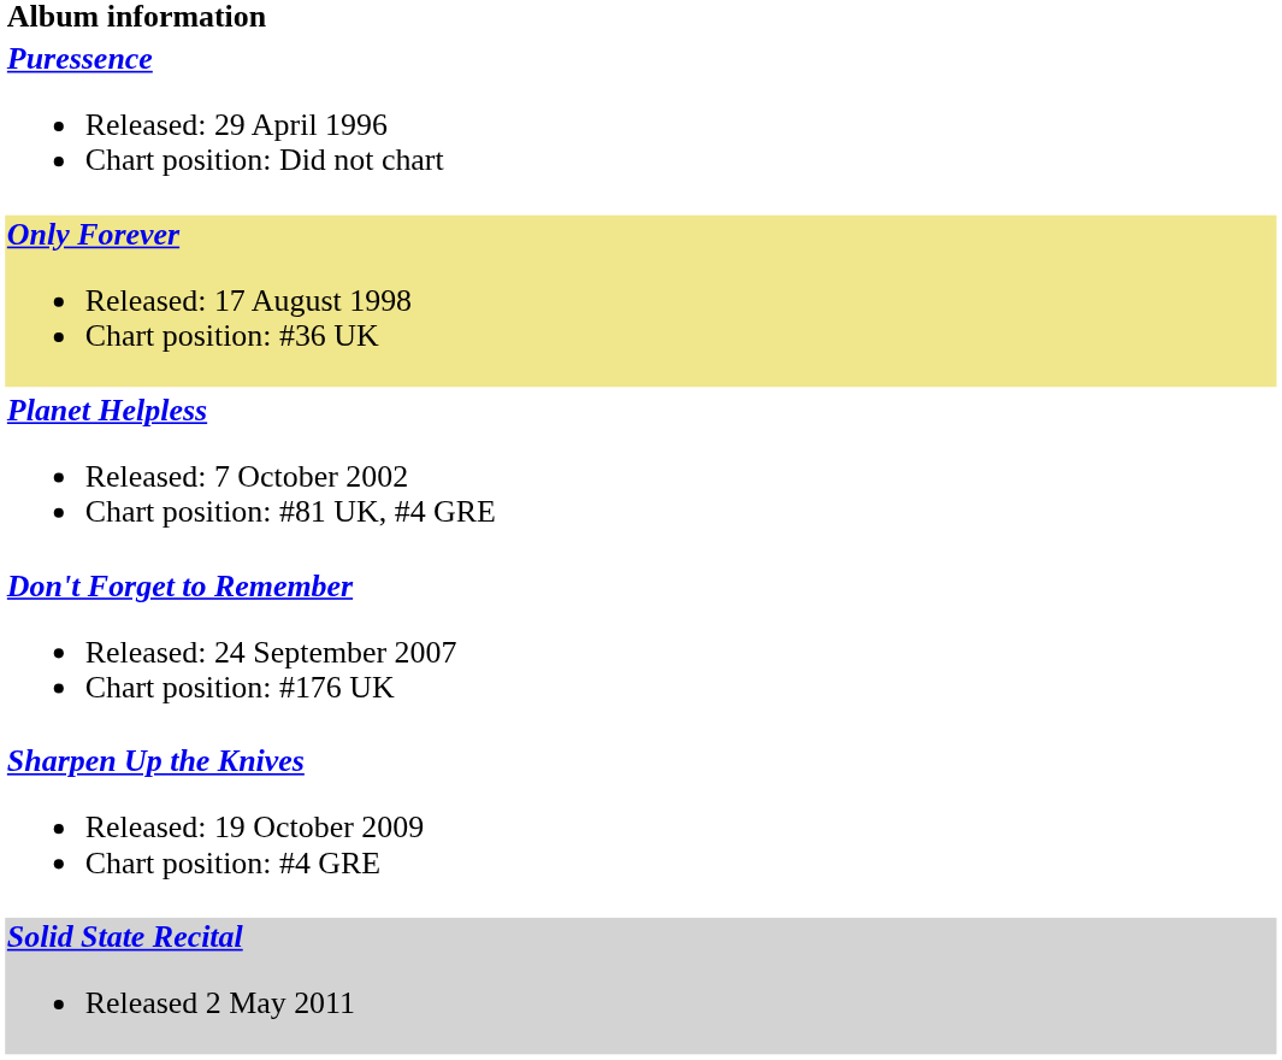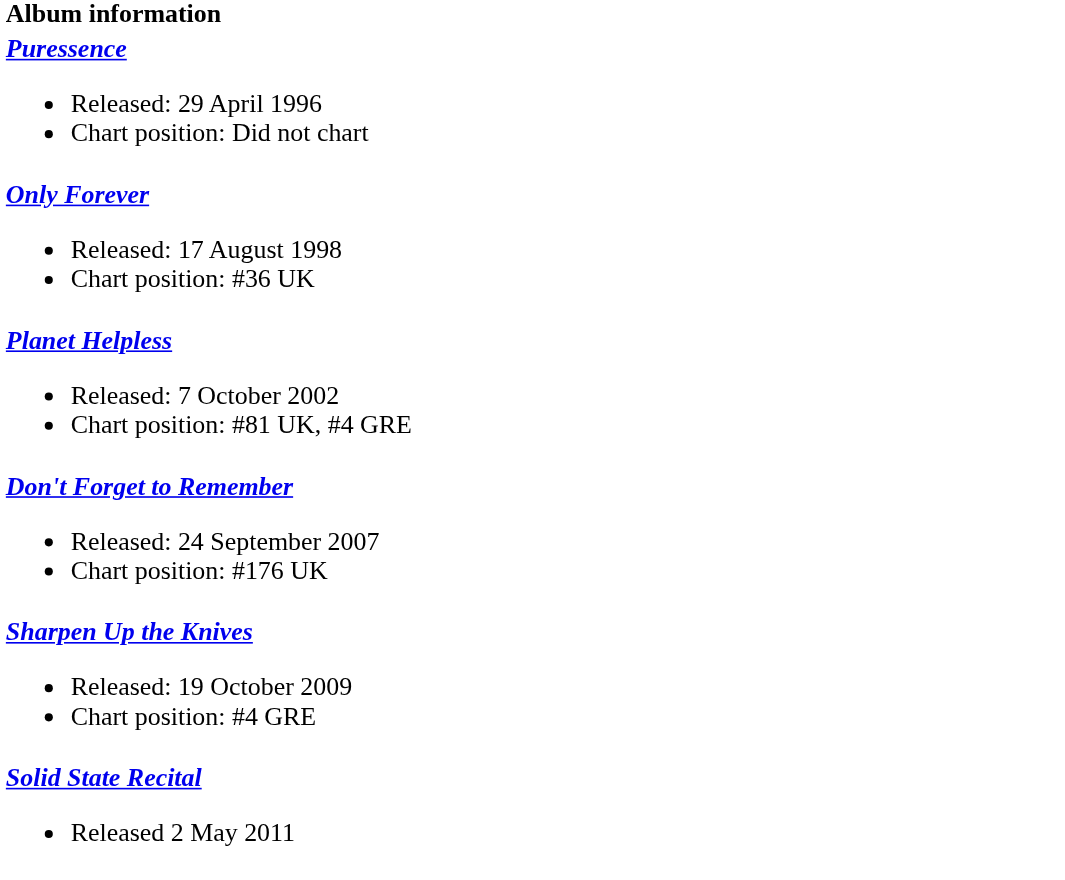row 3 | column 1: khaki background -> no background
row 7 | column 1: lightgrey background -> no background
